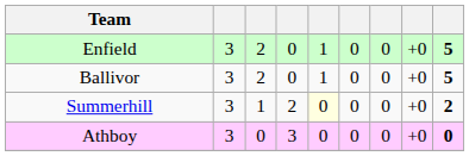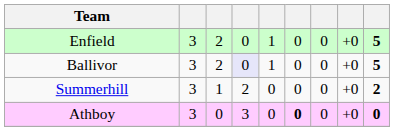Ballivor | column 4: no background -> lavender background
Summerhill | column 5: lightyellow background -> no background
Athboy | column 6: normal -> bold
